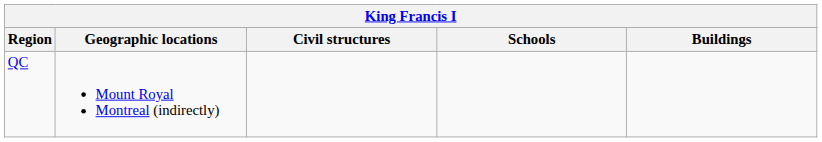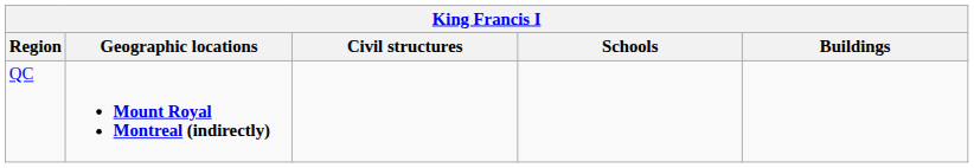QC | Geographic locations: normal -> bold
